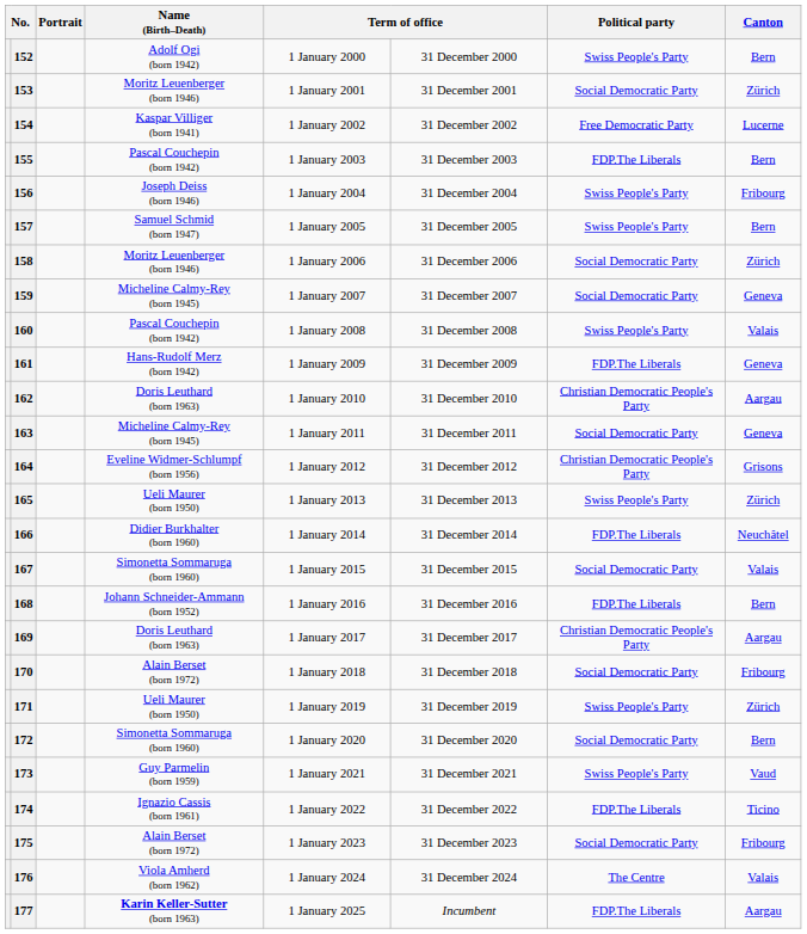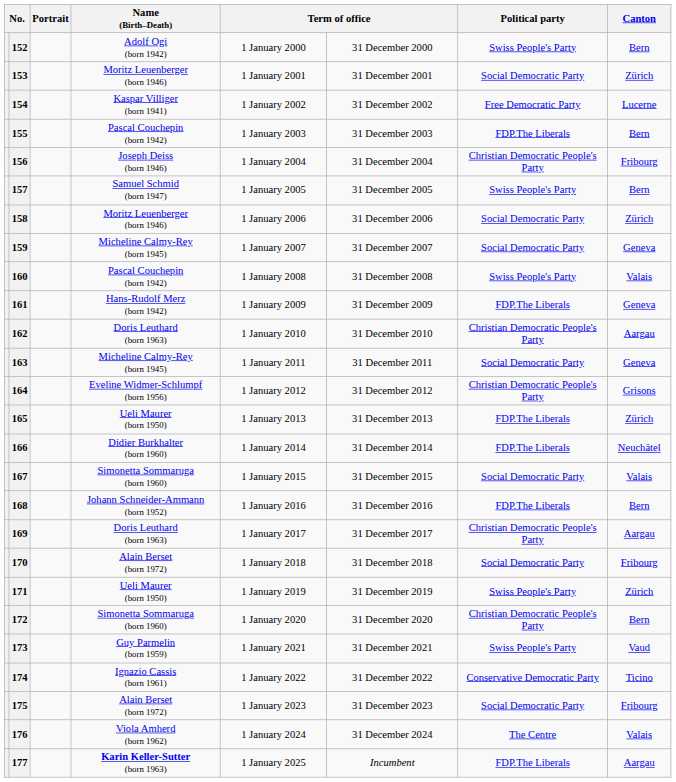156 | Political party: Swiss People's Party -> Christian Democratic People's Party
165 | Political party: Swiss People's Party -> FDP.The Liberals
172 | Political party: Social Democratic Party -> Christian Democratic People's Party
174 | Political party: FDP.The Liberals -> Conservative Democratic Party
